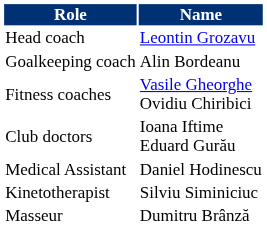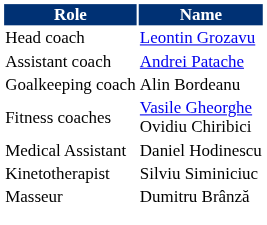+ row: Assistant coach | Andrei Patache
- row: Club doctors | Ioana Iftime Eduard Gurău
